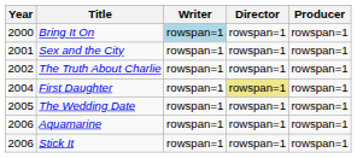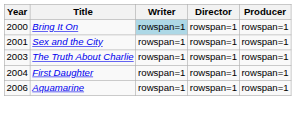The Truth About Charlie | Year: 2002 -> 2003
First Daughter | Director: khaki background -> no background
- row: 2005 | The Wedding Date | rowspan=1 | rowspan=1 | rowspan=1
- row: 2006 | Stick It | rowspan=1 | rowspan=1 | rowspan=1
